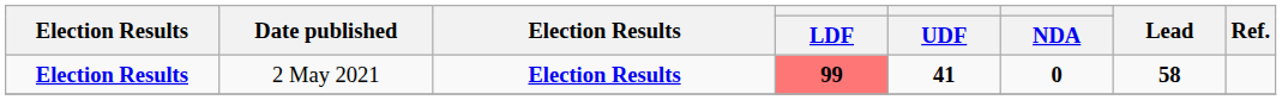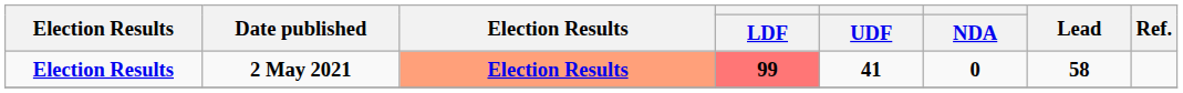row 3 | Date published: normal -> bold
row 3 | column 3: no background -> lightsalmon background
